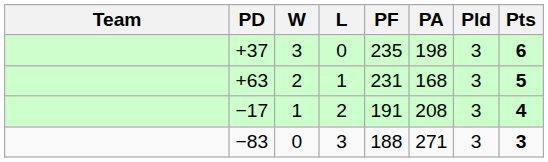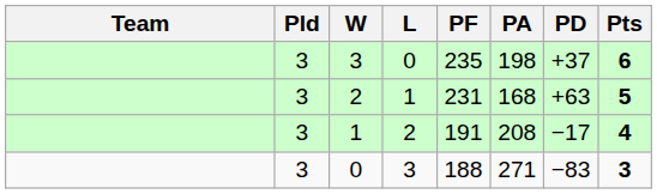columns swapped: Pld <-> PD
